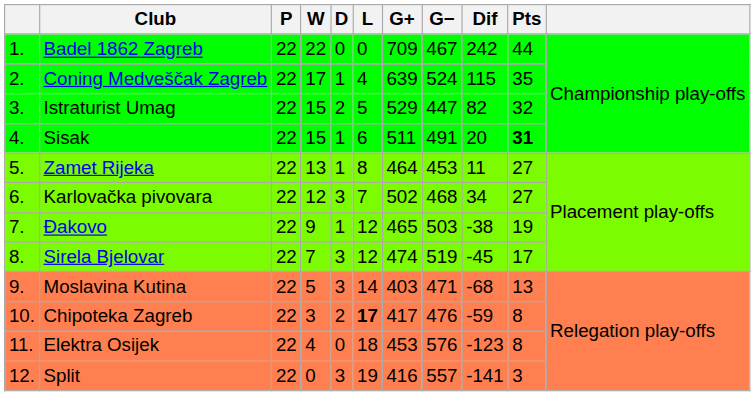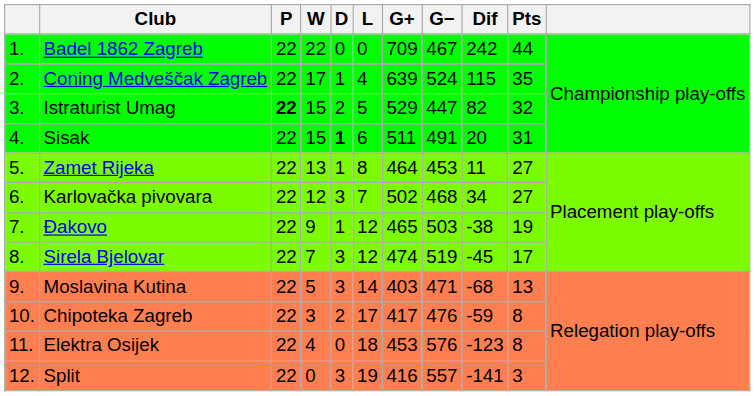Istraturist Umag | P: normal -> bold
Sisak | D: normal -> bold
Sisak | Pts: bold -> normal
Chipoteka Zagreb | L: bold -> normal
